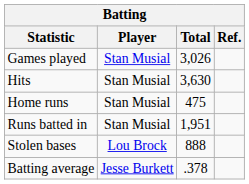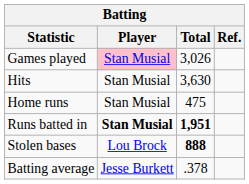Games played | Player: no background -> pink background
Runs batted in | Player: normal -> bold
Runs batted in | Total: normal -> bold
Stolen bases | Total: normal -> bold
